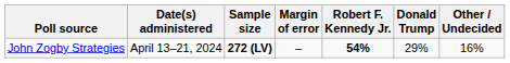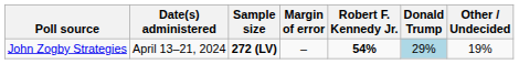John Zogby Strategies | Donald Trump: no background -> lightblue background
John Zogby Strategies | Other / Undecided: 16% -> 19%
